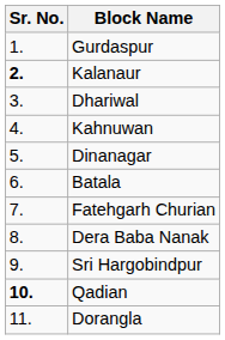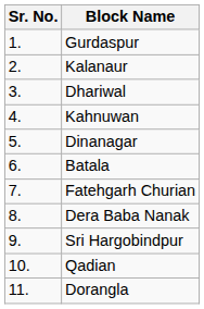Kalanaur | Sr. No.: bold -> normal
Qadian | Sr. No.: bold -> normal
